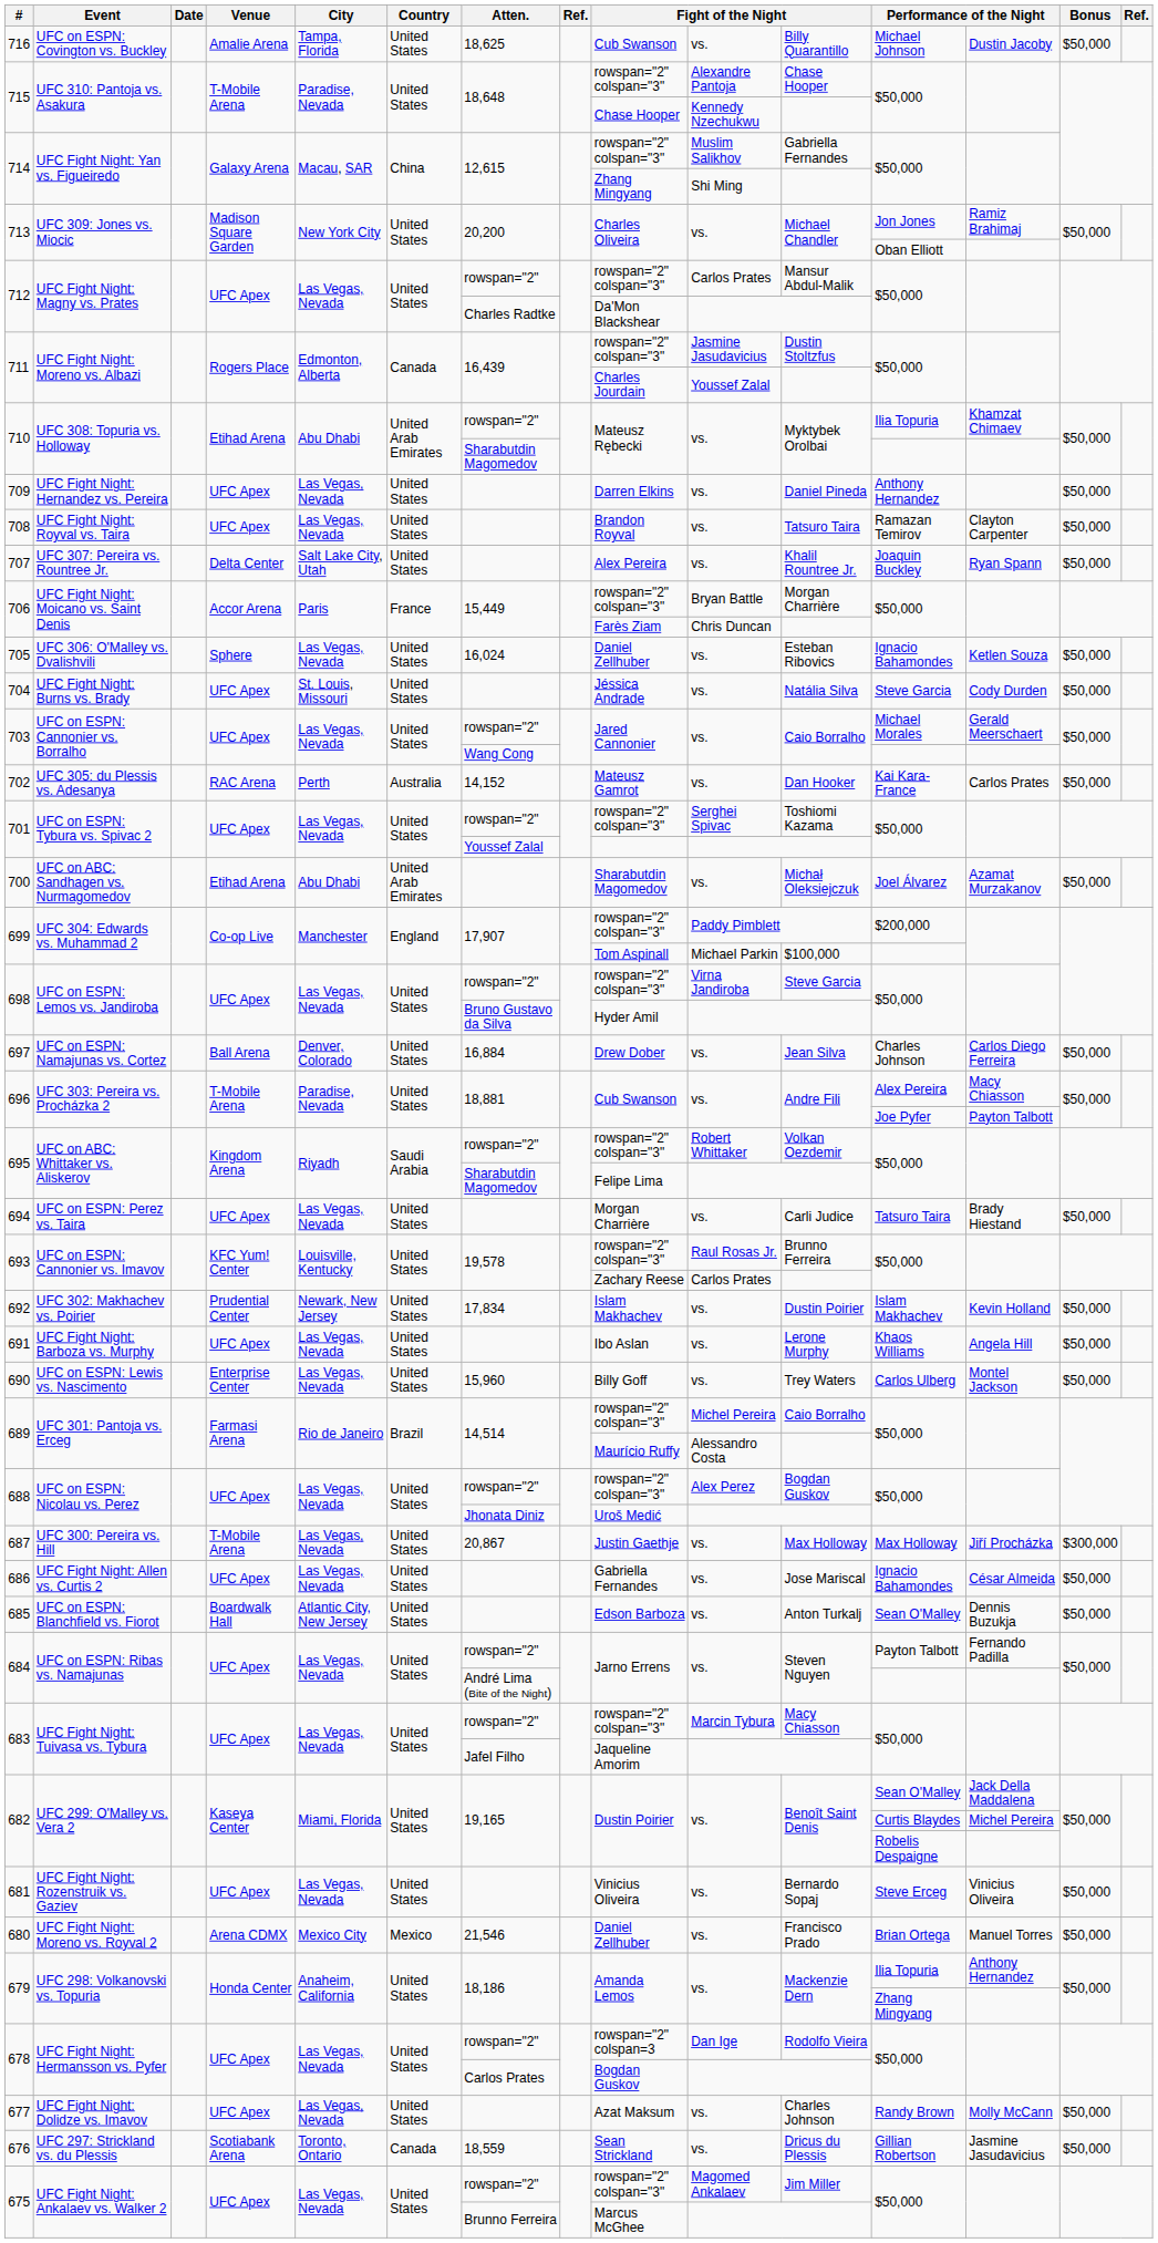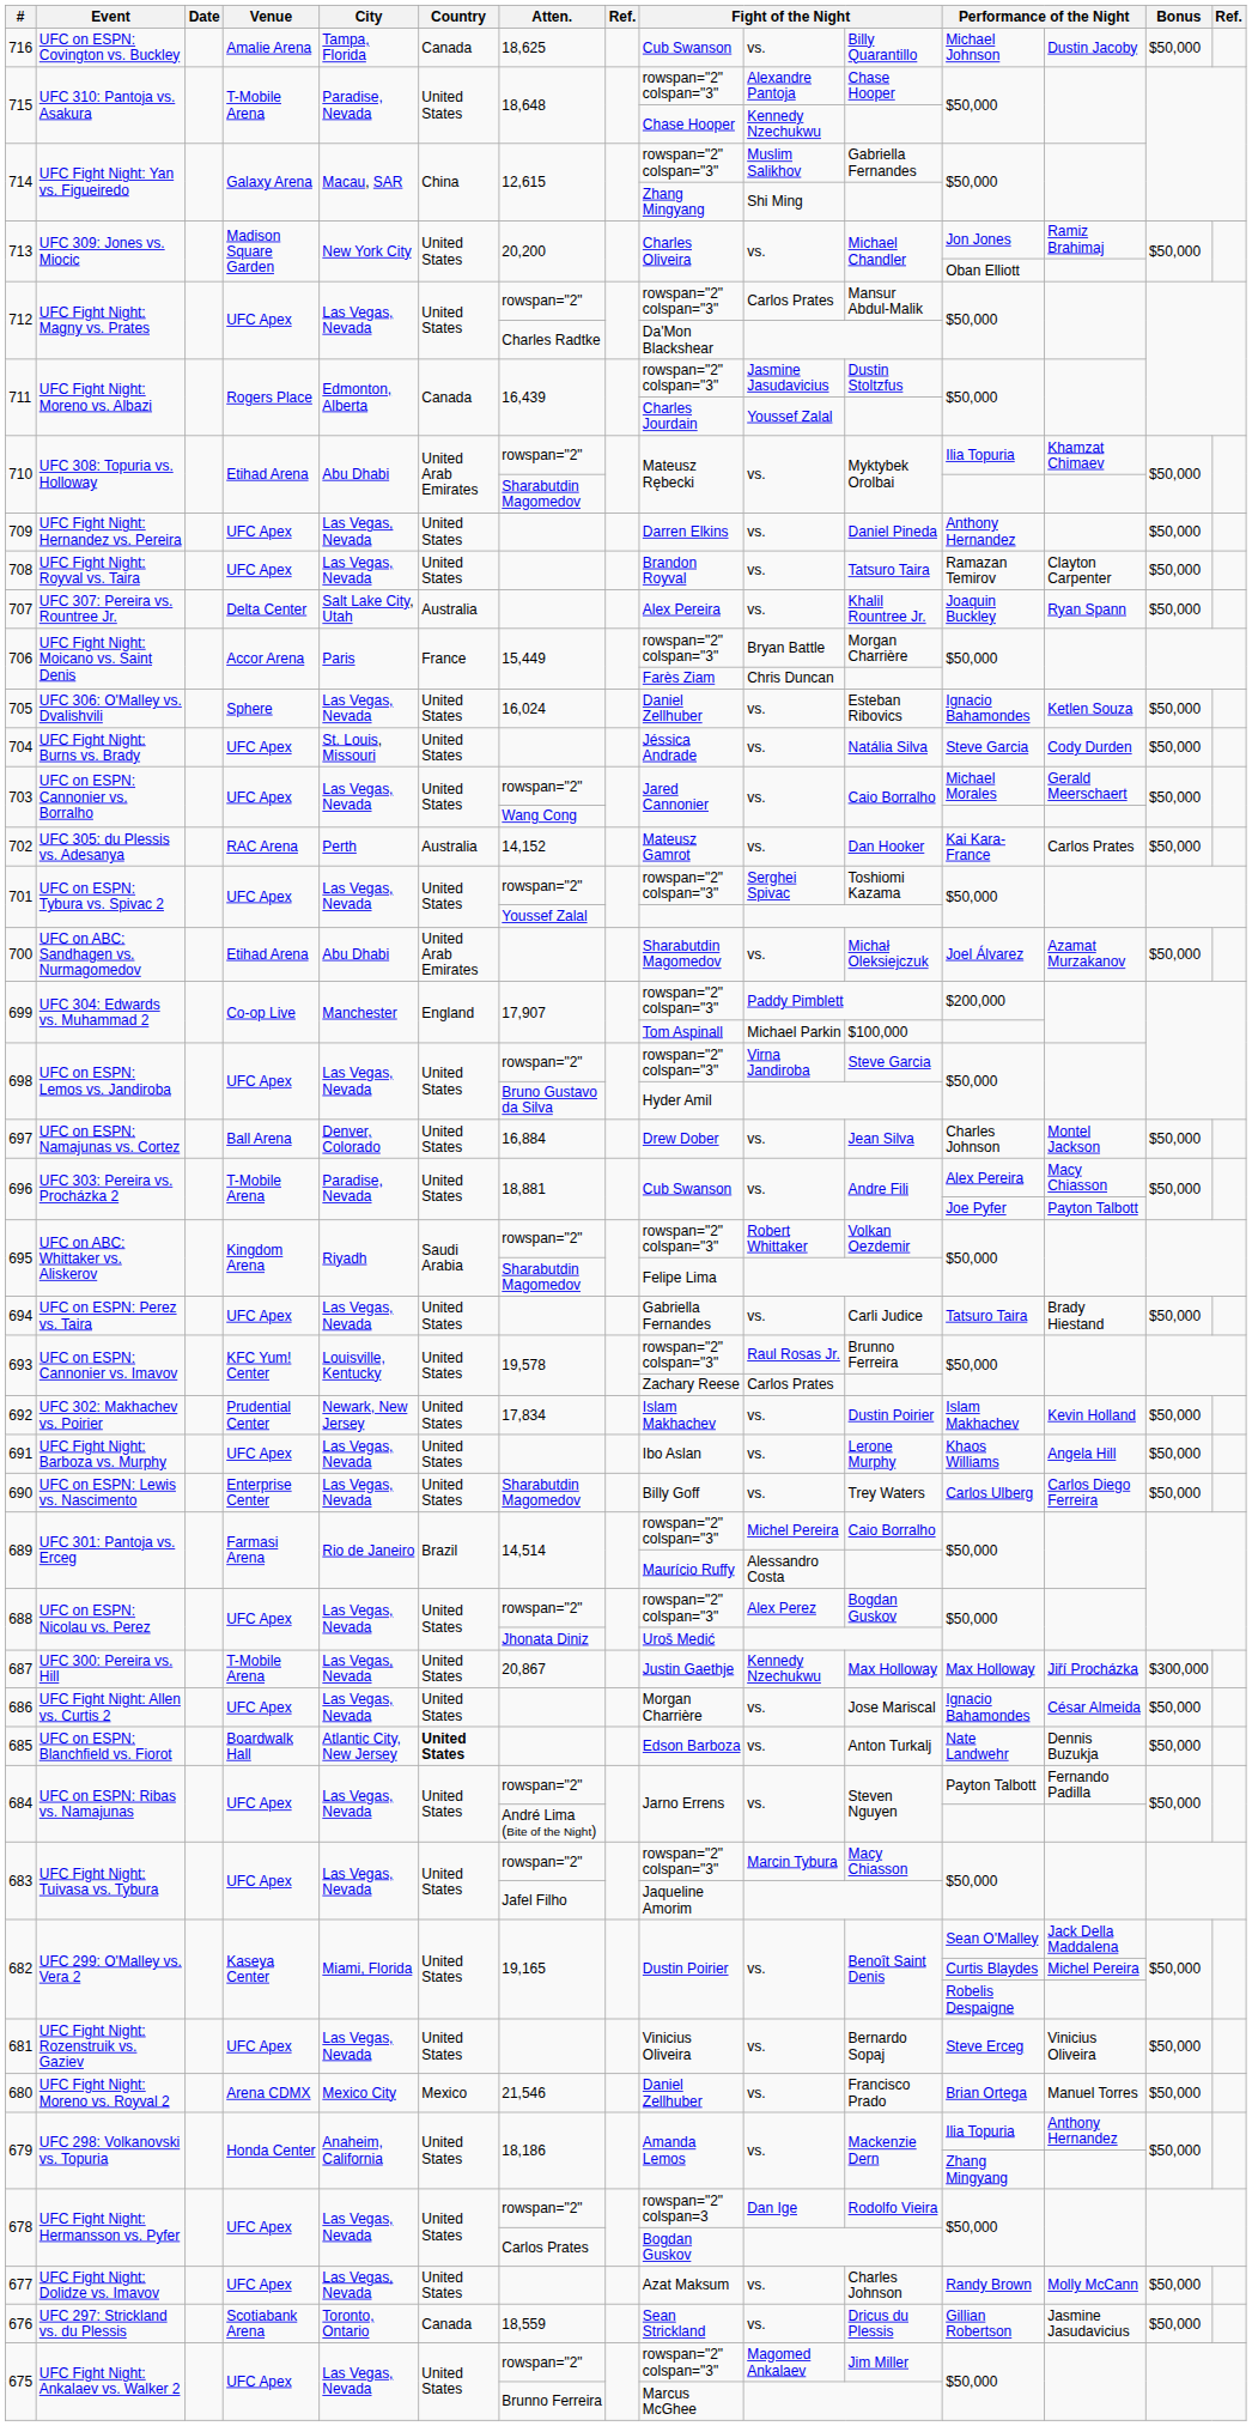716 | Country: United States -> Canada
707 | Country: United States -> Australia
697 | column 13: Carlos Diego Ferreira -> Montel Jackson
694 | column 9: Morgan Charrière -> Gabriella Fernandes
690 | Atten.: 15,960 -> Sharabutdin Magomedov
690 | column 13: Montel Jackson -> Carlos Diego Ferreira
687 | column 10: vs. -> Kennedy Nzechukwu
686 | column 9: Gabriella Fernandes -> Morgan Charrière
685 | Country: normal -> bold
685 | column 12: Sean O'Malley -> Nate Landwehr
